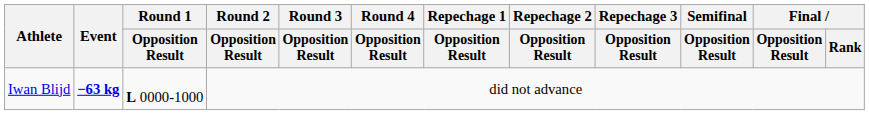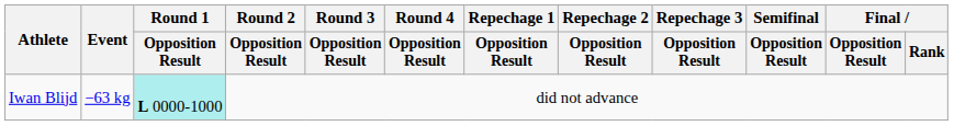Iwan Blijd | Event: bold -> normal
Iwan Blijd | Round 1 / Opposition Result: no background -> paleturquoise background
